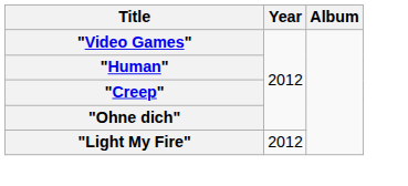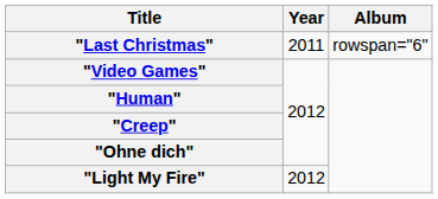+ row: "Last Christmas" | 2011 | rowspan="6"
